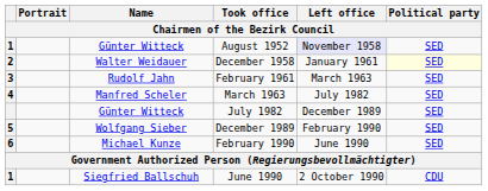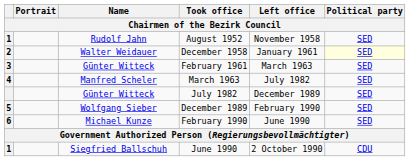August 1952 | Name: Günter Witteck -> Rudolf Jahn
August 1952 | Left office: lavender background -> no background
February 1961 | Name: Rudolf Jahn -> Günter Witteck
